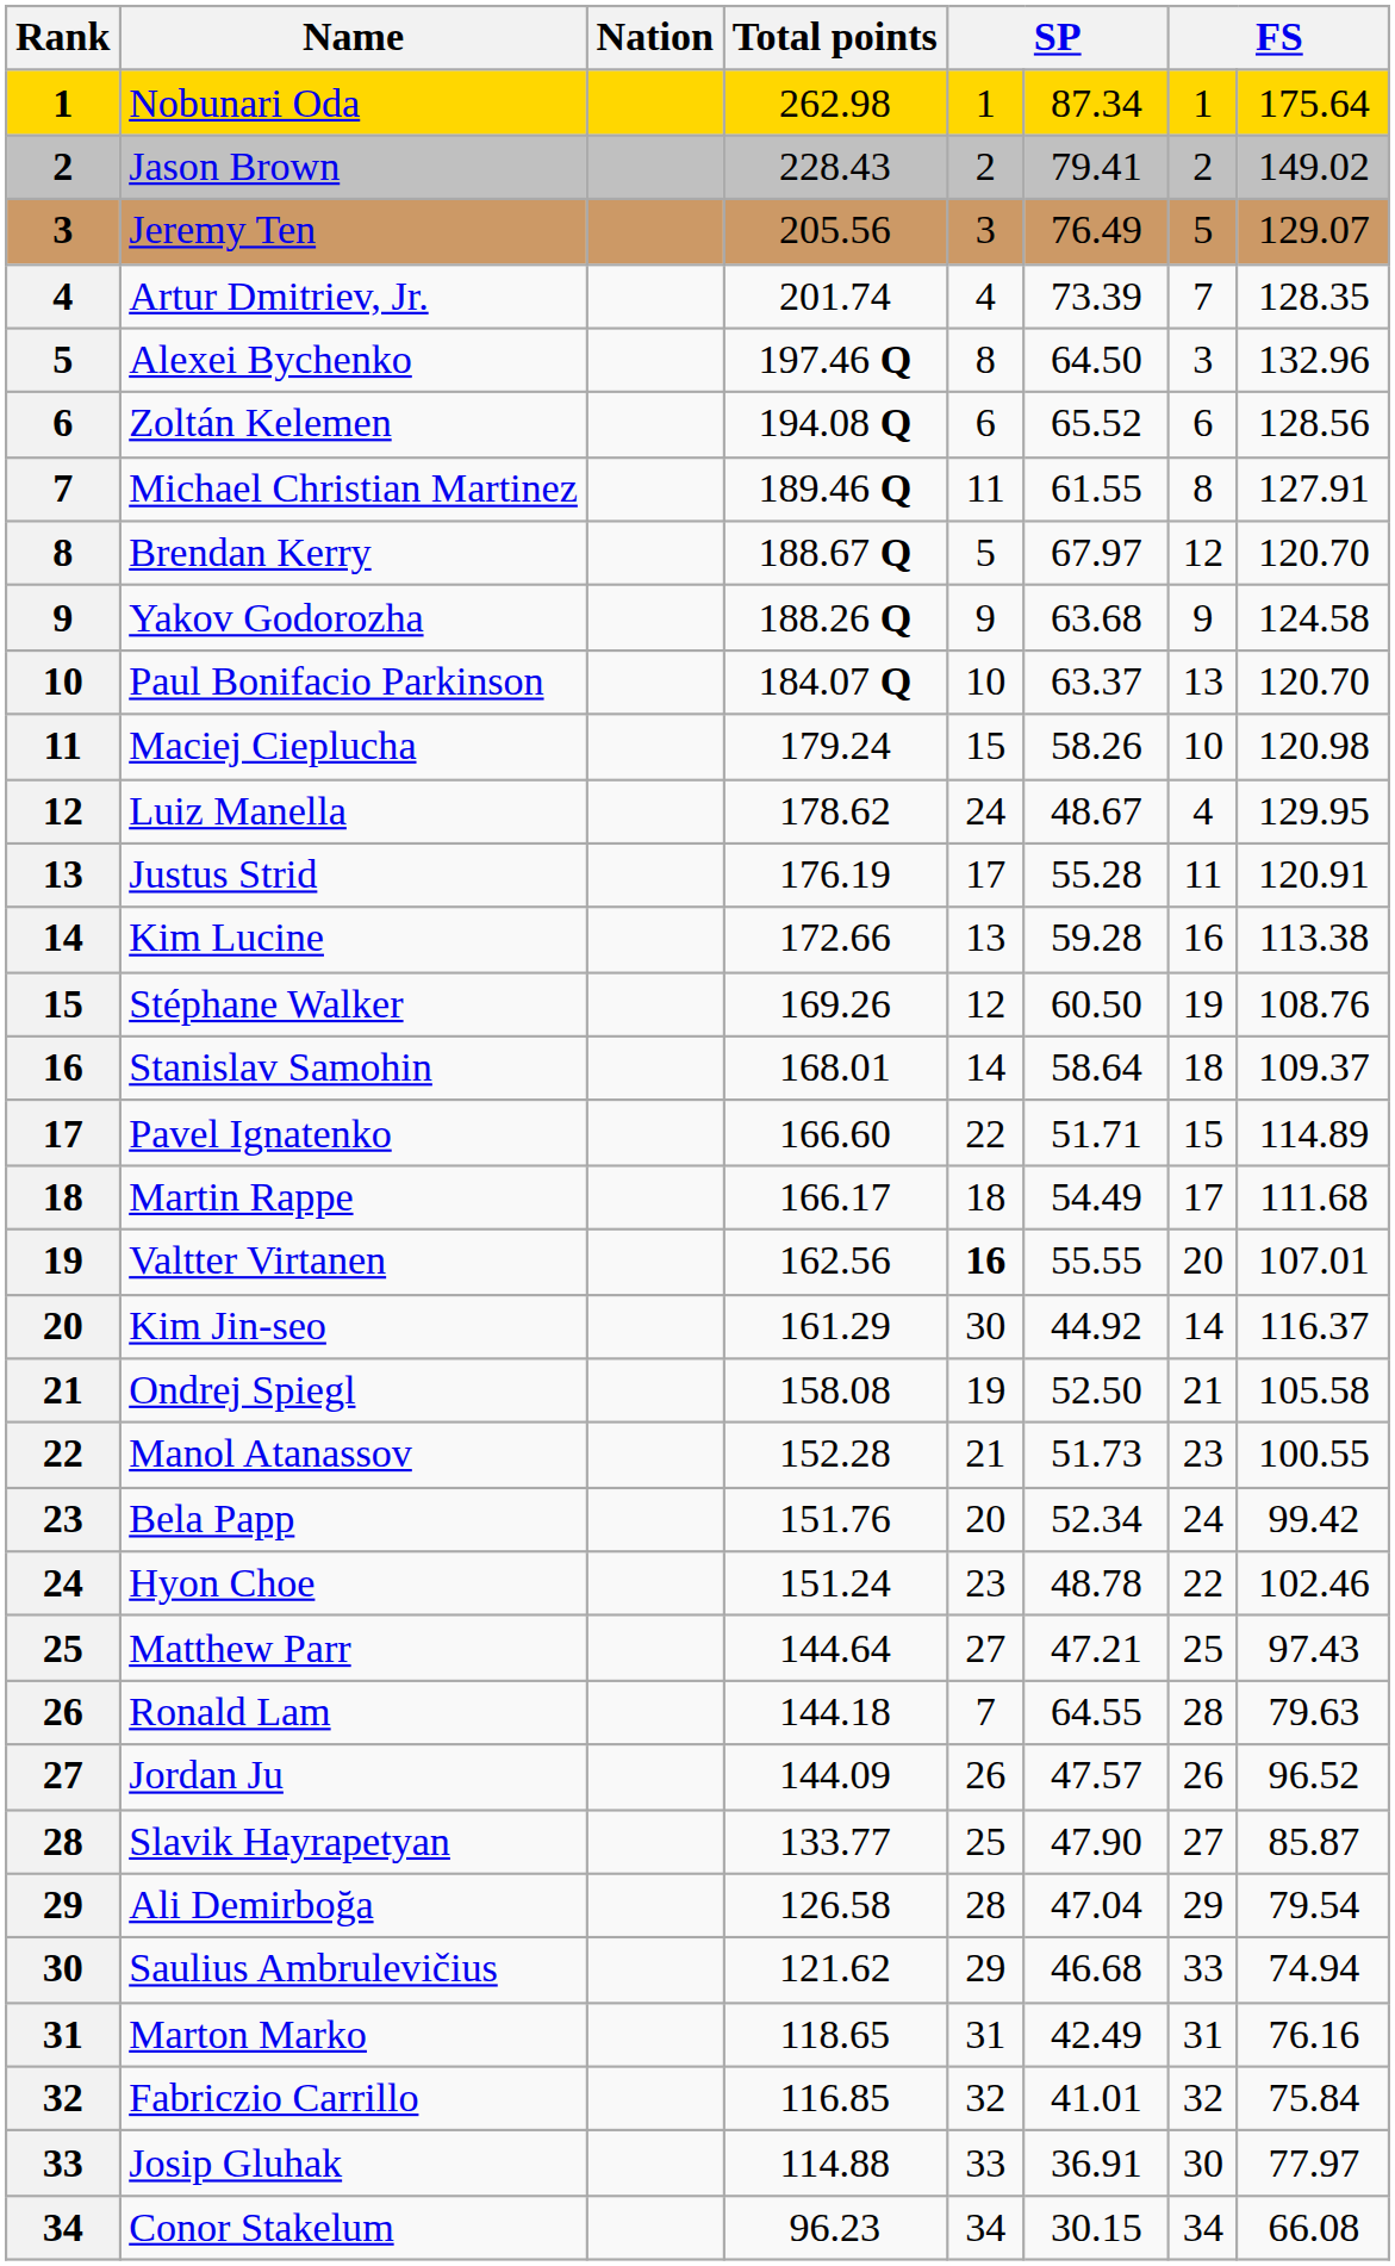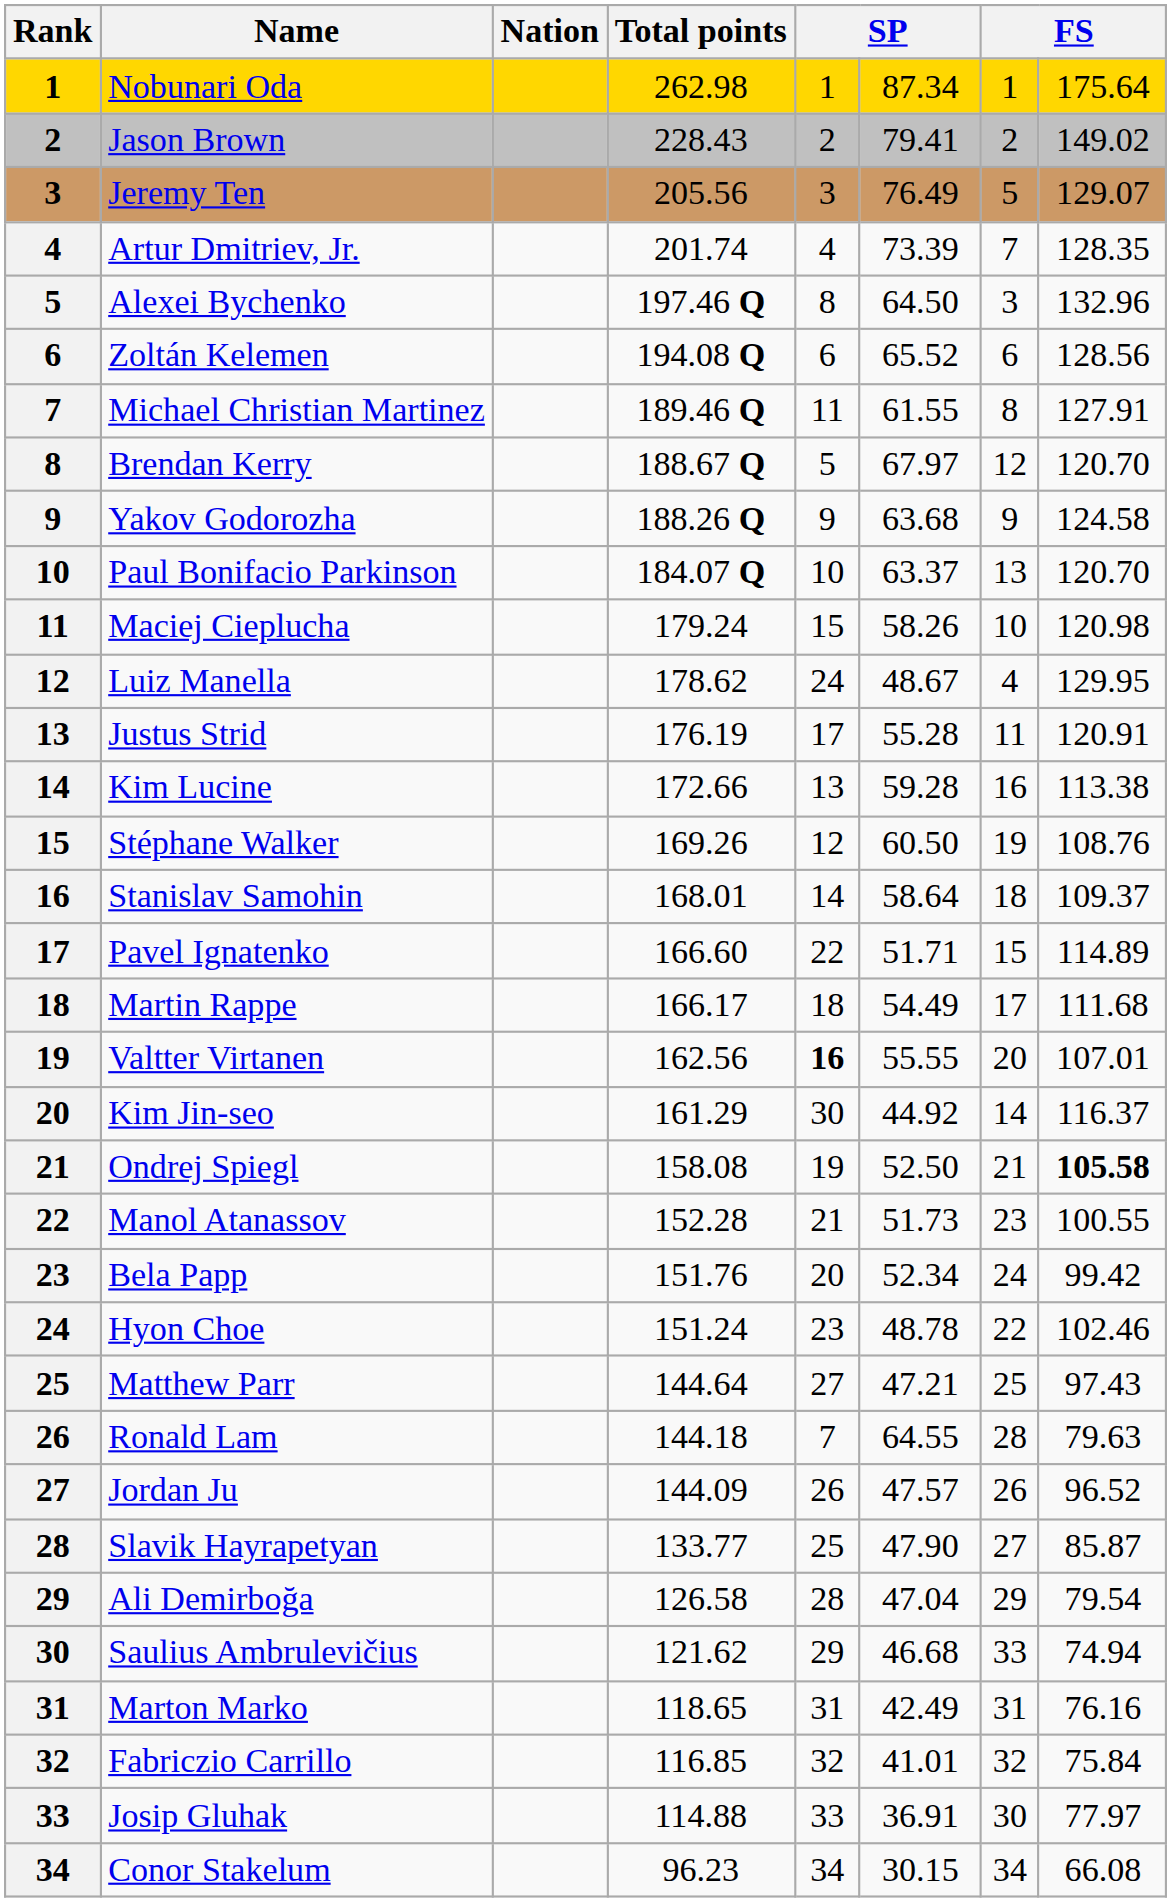Ondrej Spiegl | column 8: normal -> bold
